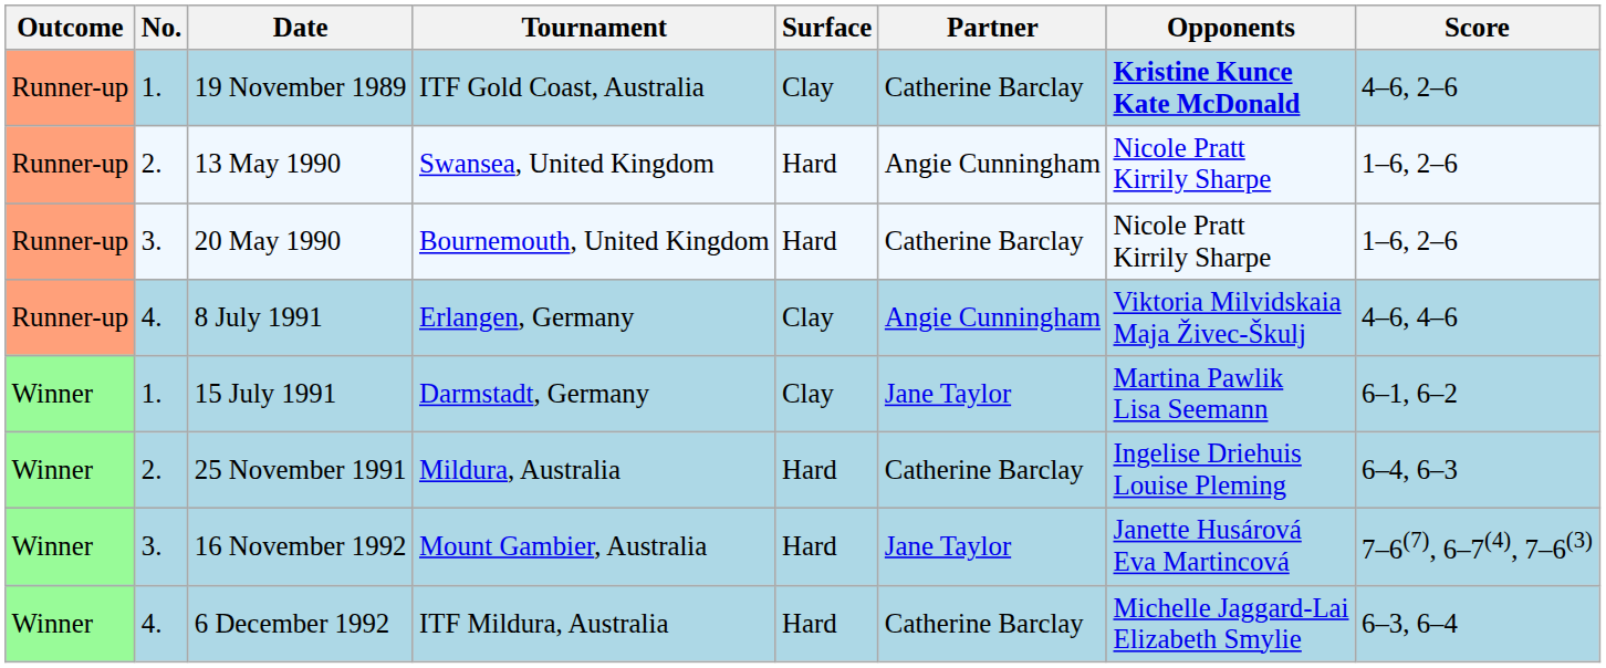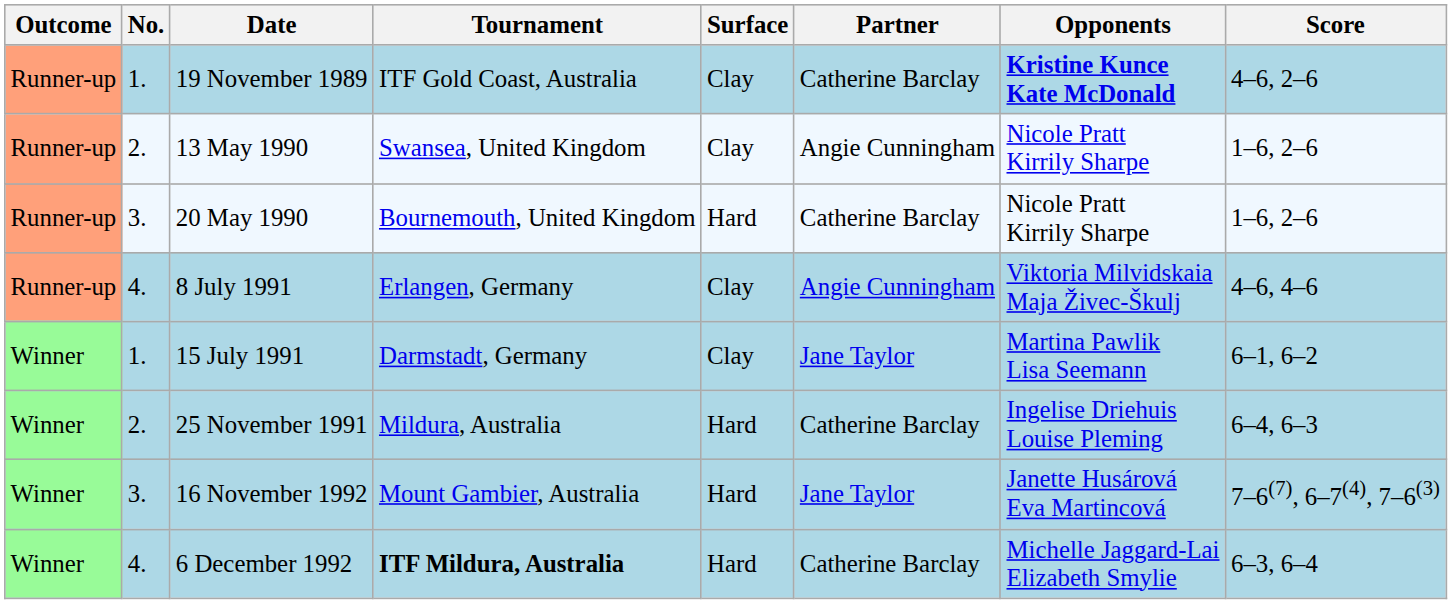13 May 1990 | Surface: Hard -> Clay
6 December 1992 | Tournament: normal -> bold
